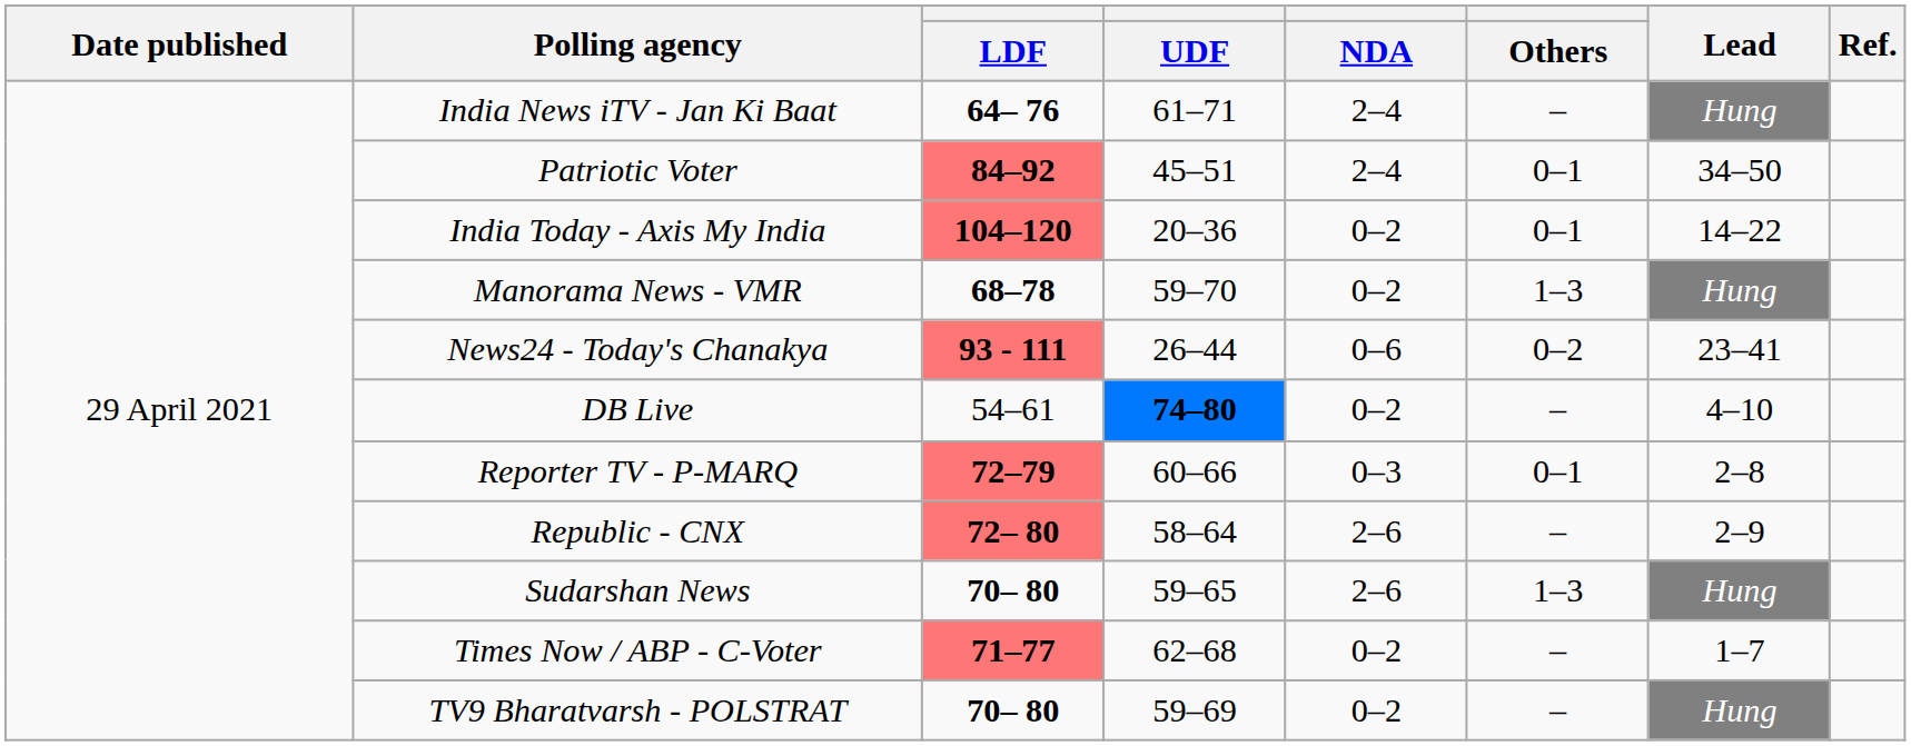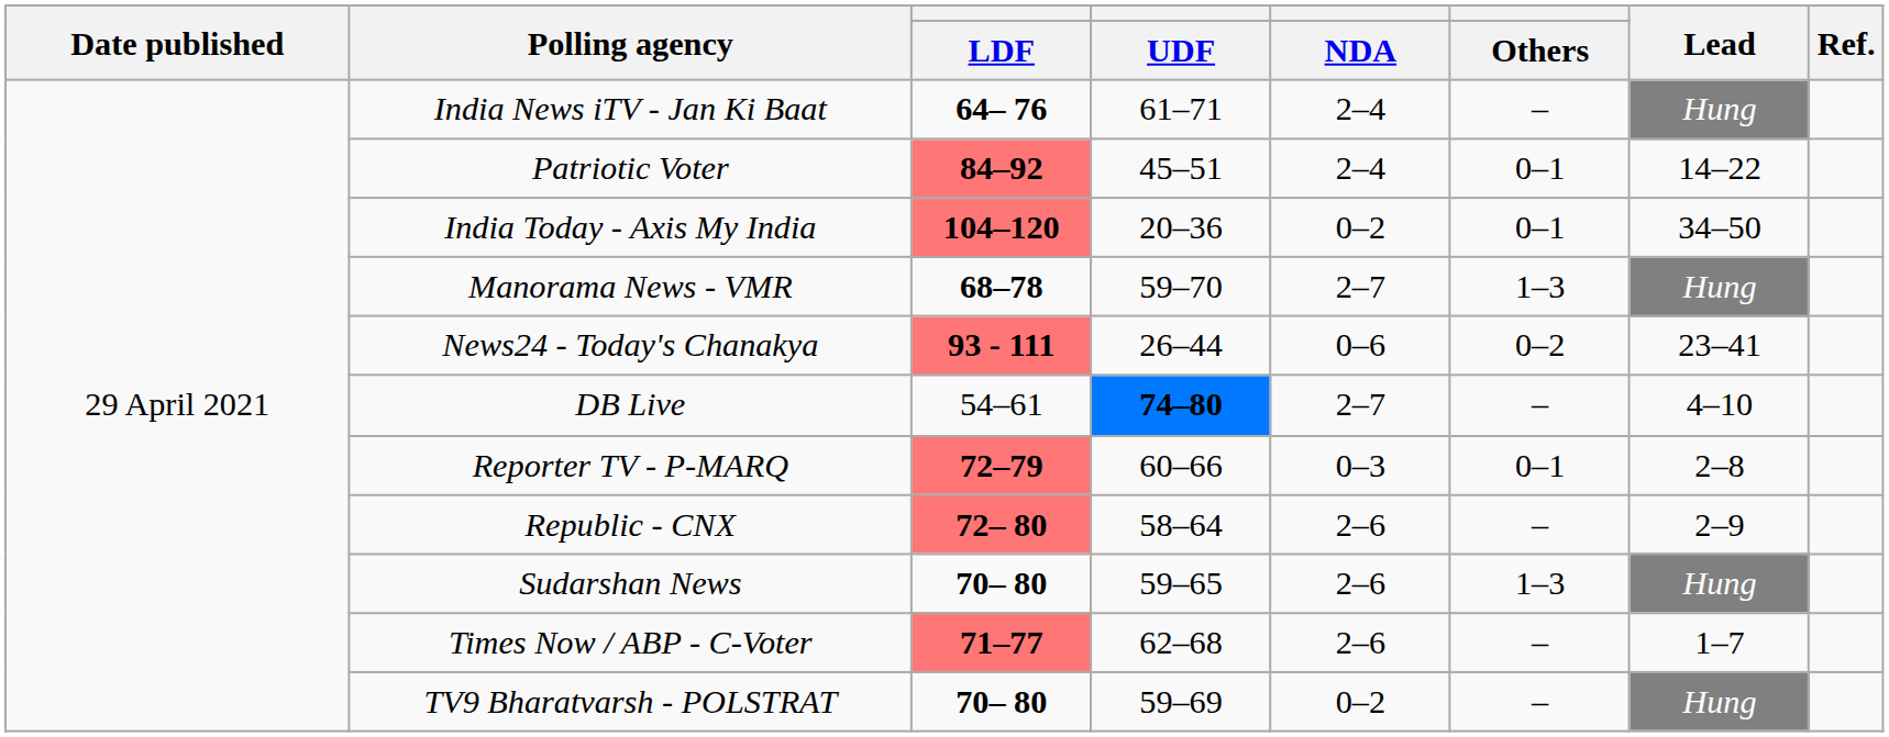Patriotic Voter | Lead: 34–50 -> 14–22
India Today - Axis My India | Lead: 14–22 -> 34–50
Manorama News - VMR | NDA: 0–2 -> 2–7
DB Live | NDA: 0–2 -> 2–7
Times Now / ABP - C-Voter | NDA: 0–2 -> 2–6
